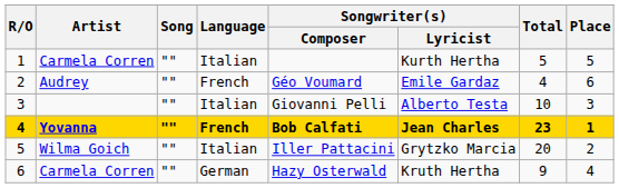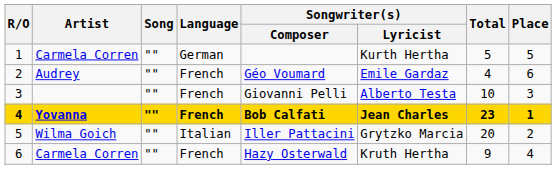row 3 | Language: Italian -> German
row 5 | Language: Italian -> French
row 8 | Language: German -> French
